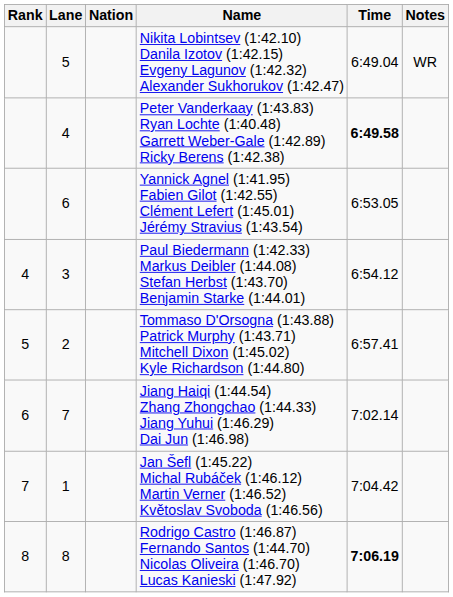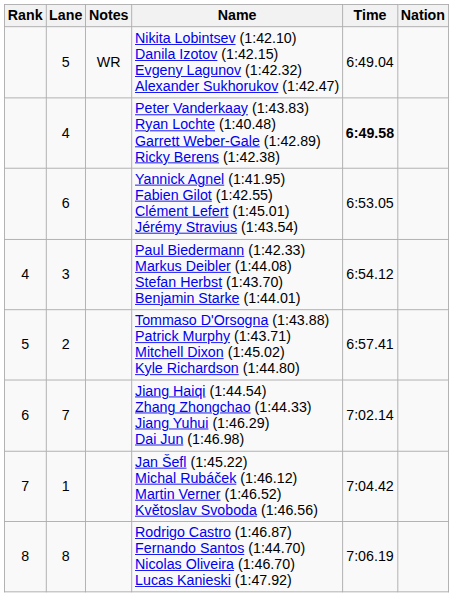columns swapped: Nation <-> Notes
row 9 | Time: bold -> normal
